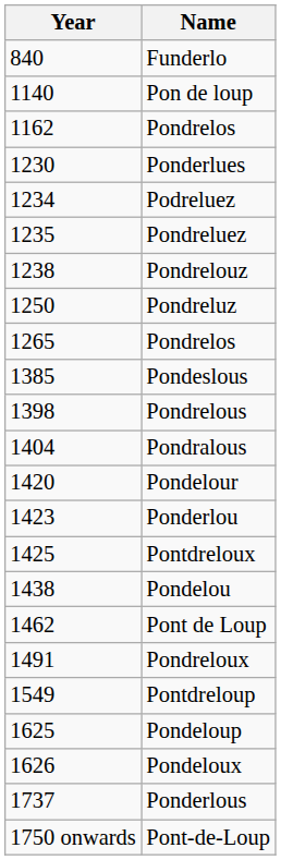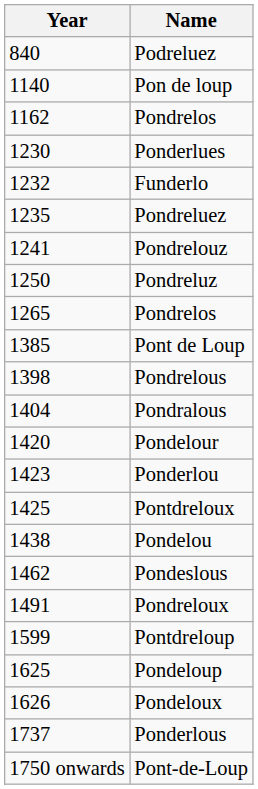row 2 | Name: Funderlo -> Podreluez
row 6 | Year: 1234 -> 1232
row 6 | Name: Podreluez -> Funderlo
row 8 | Year: 1238 -> 1241
row 11 | Name: Pondeslous -> Pont de Loup
row 18 | Name: Pont de Loup -> Pondeslous
row 20 | Year: 1549 -> 1599
